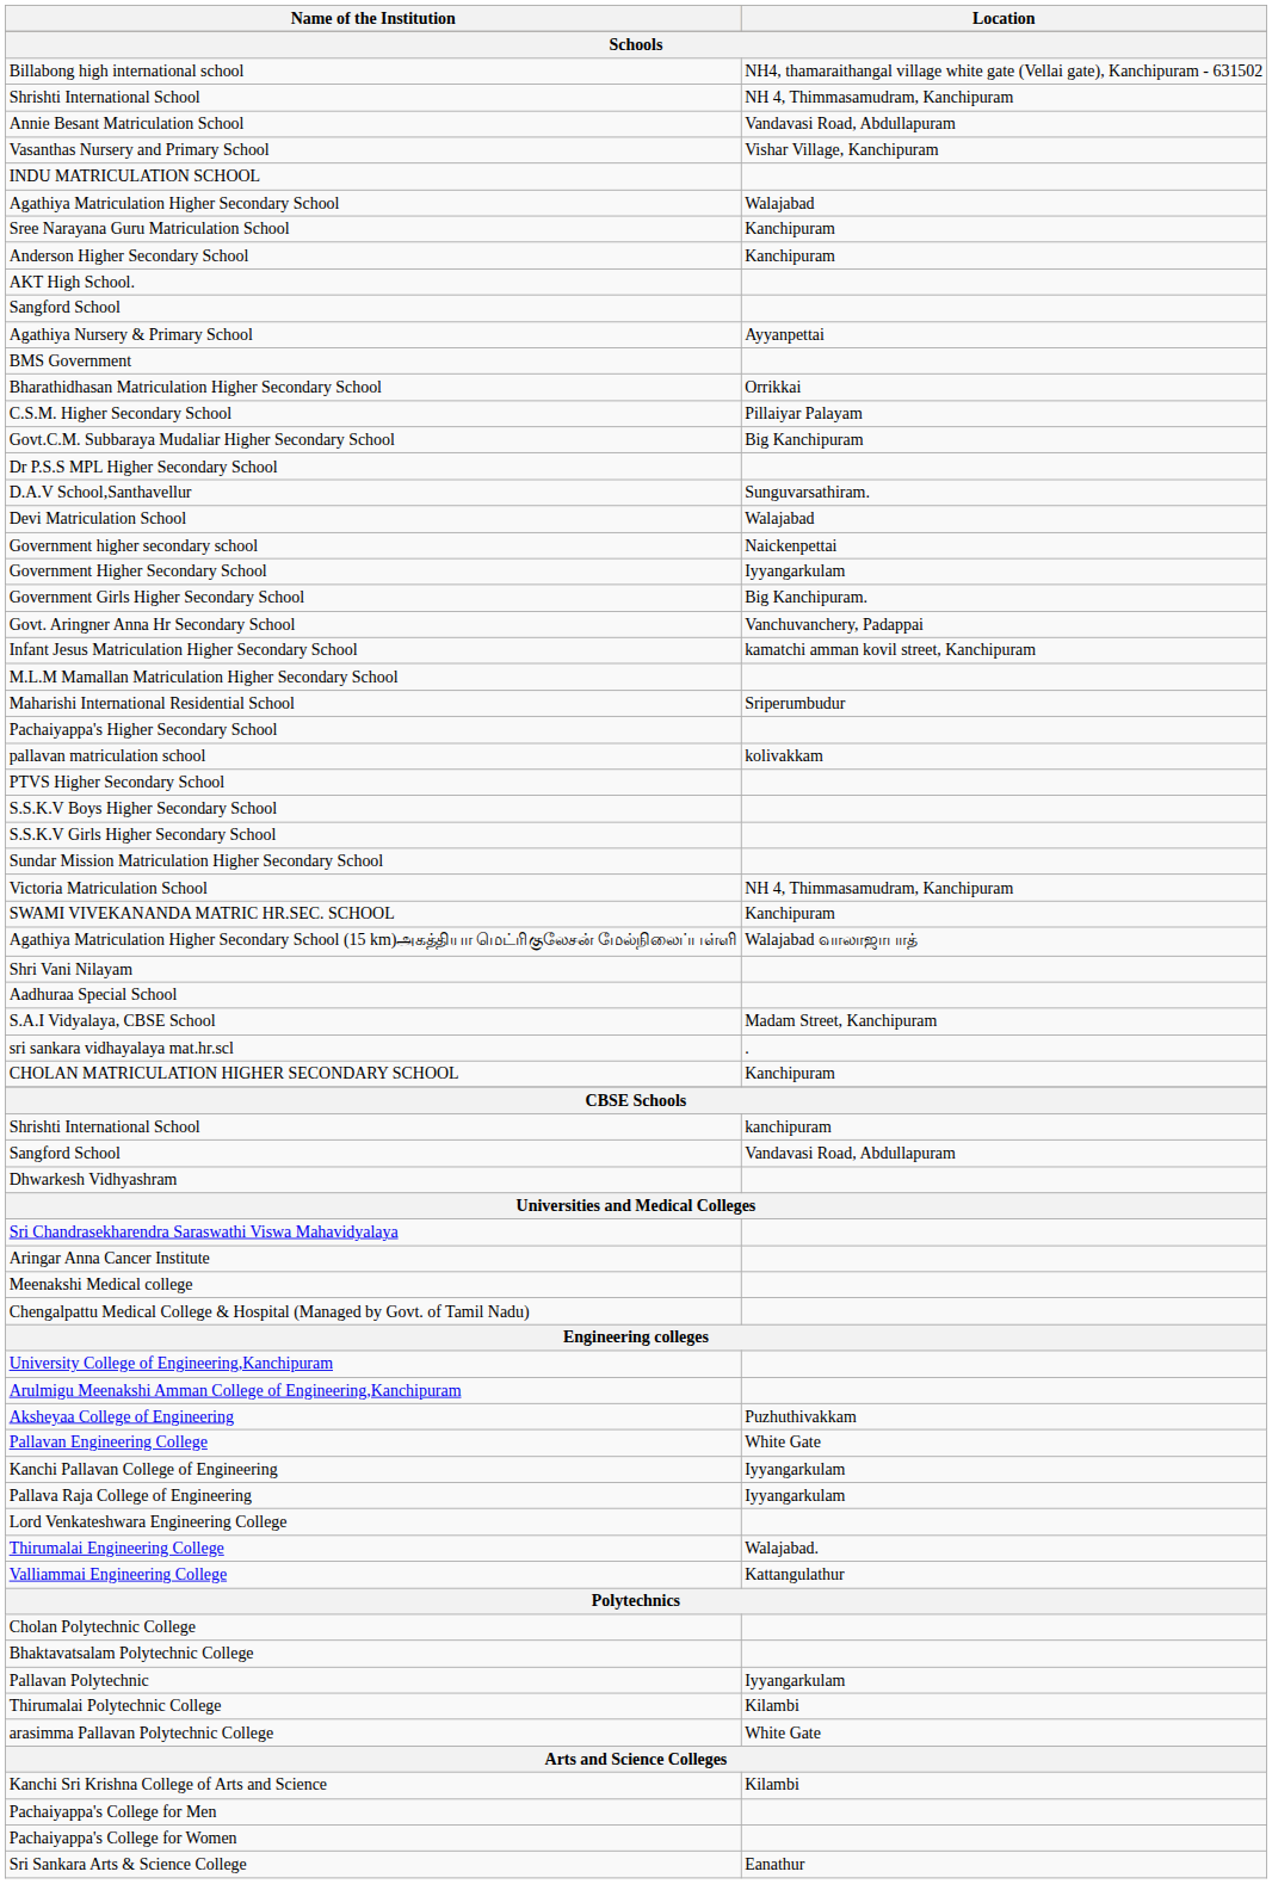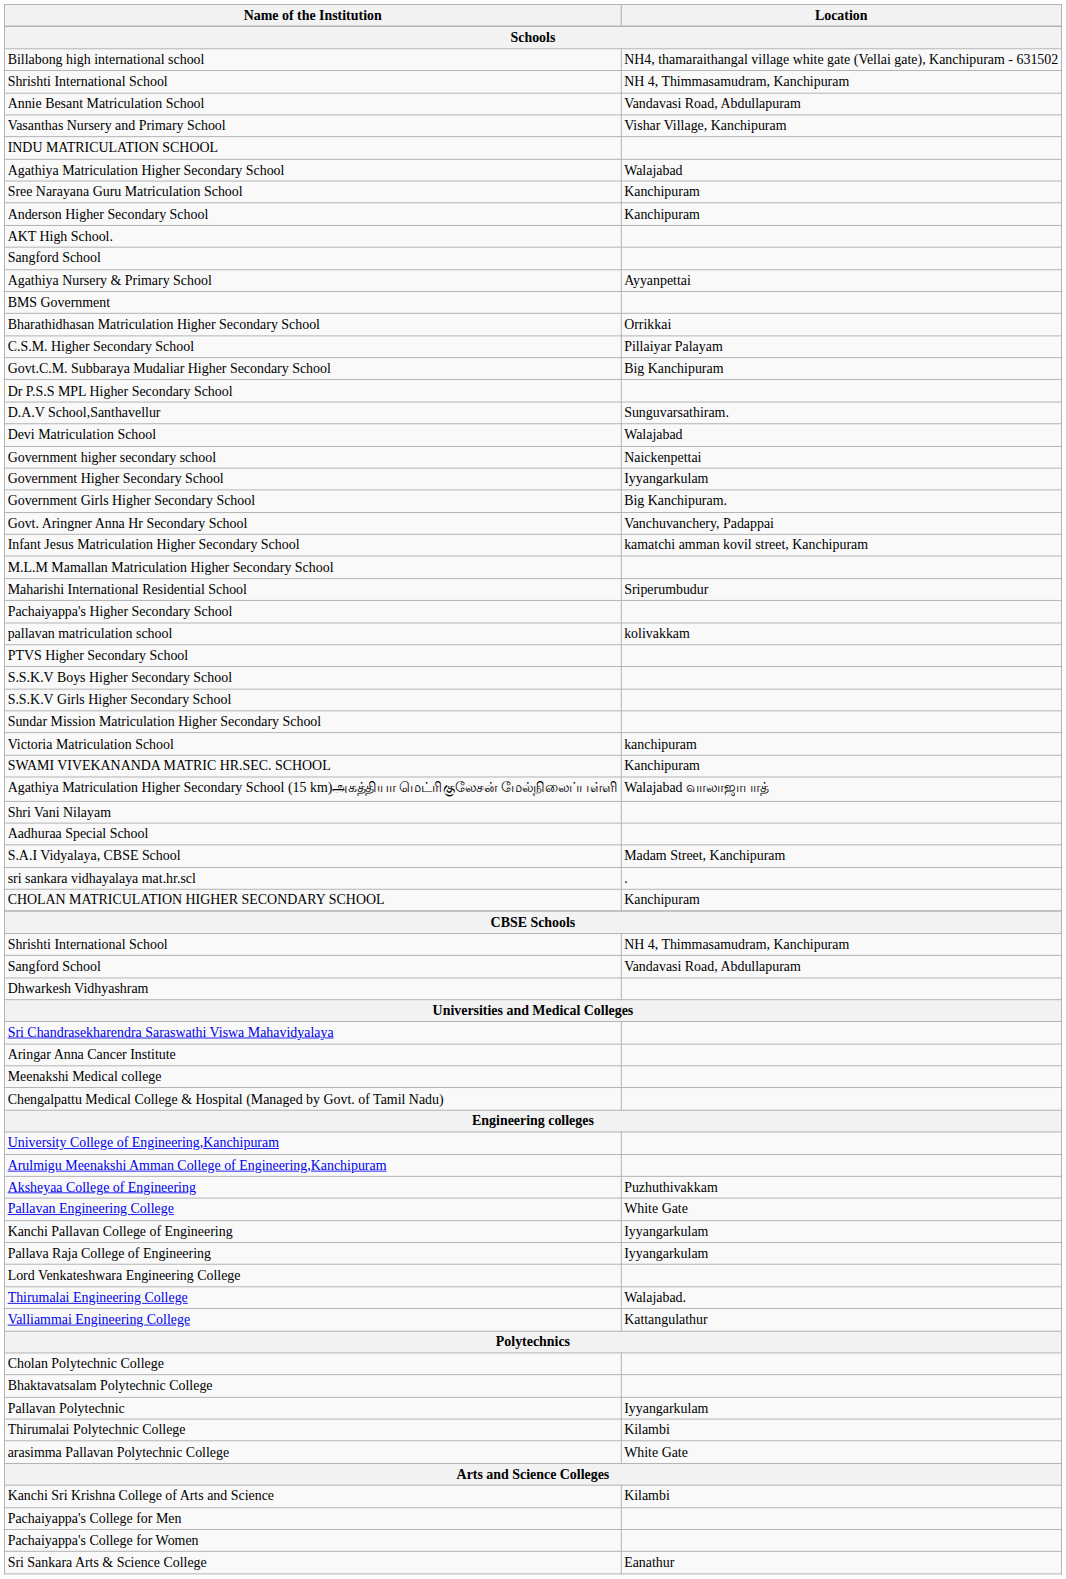row 34 | Location: NH 4, Thimmasamudram, Kanchipuram -> kanchipuram
row 43 | Location: kanchipuram -> NH 4, Thimmasamudram, Kanchipuram
